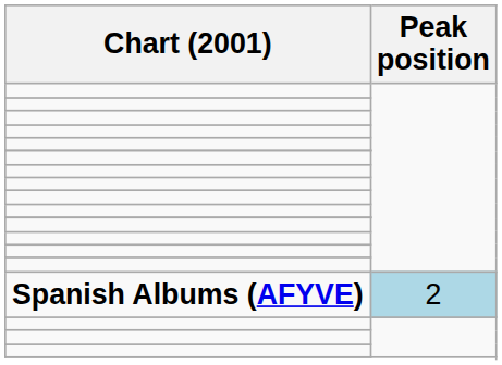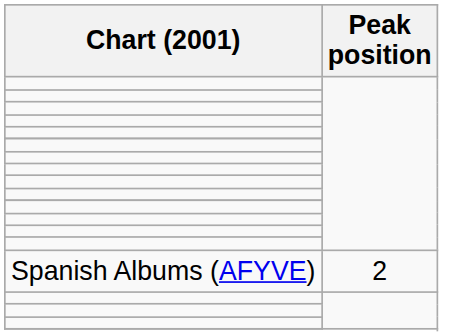row 16 | Chart (2001): bold -> normal
row 16 | Peak position: lightblue background -> no background
